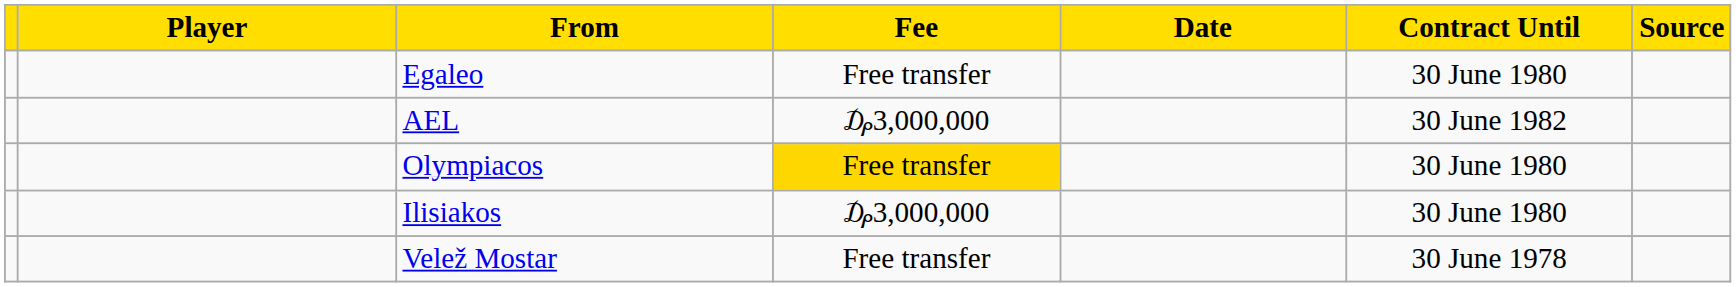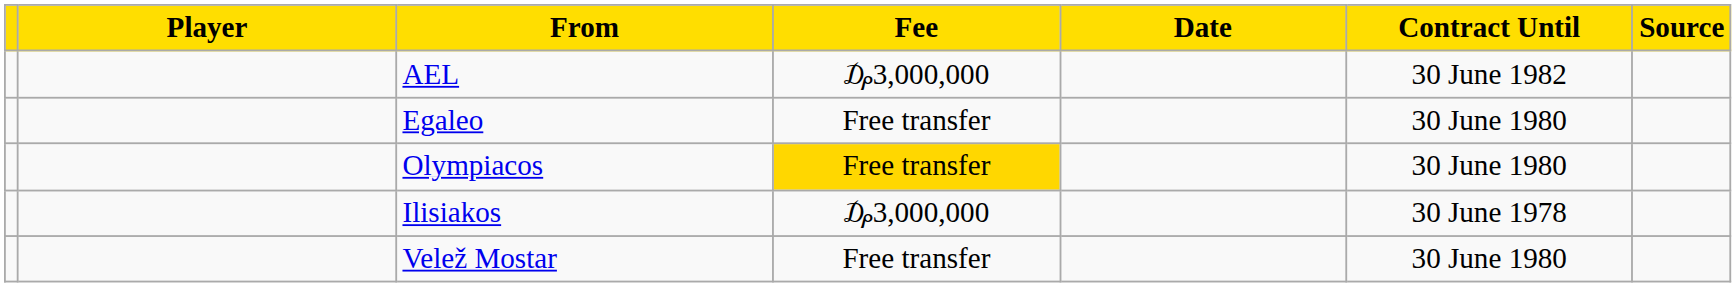rows swapped: Egaleo <-> AEL
Ilisiakos | Contract Until: 30 June 1980 -> 30 June 1978
Velež Mostar | Contract Until: 30 June 1978 -> 30 June 1980
